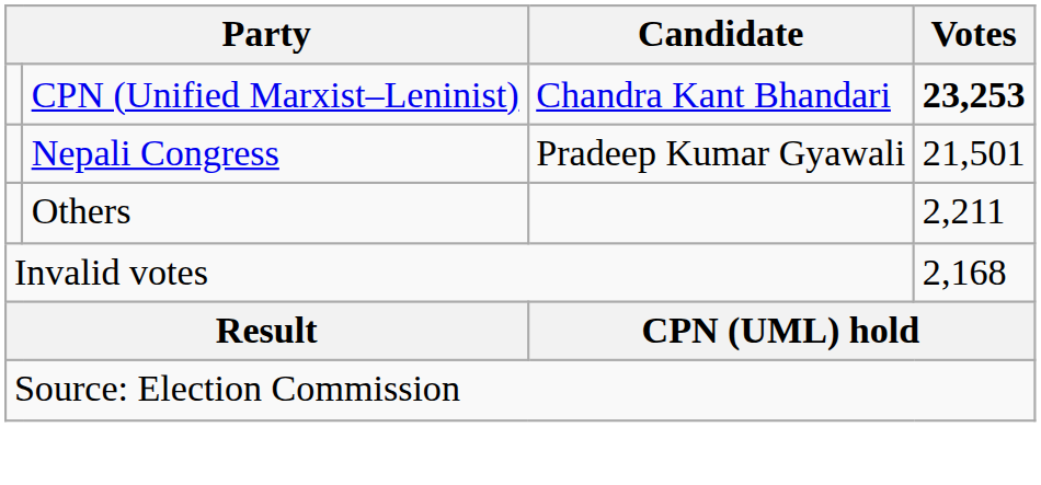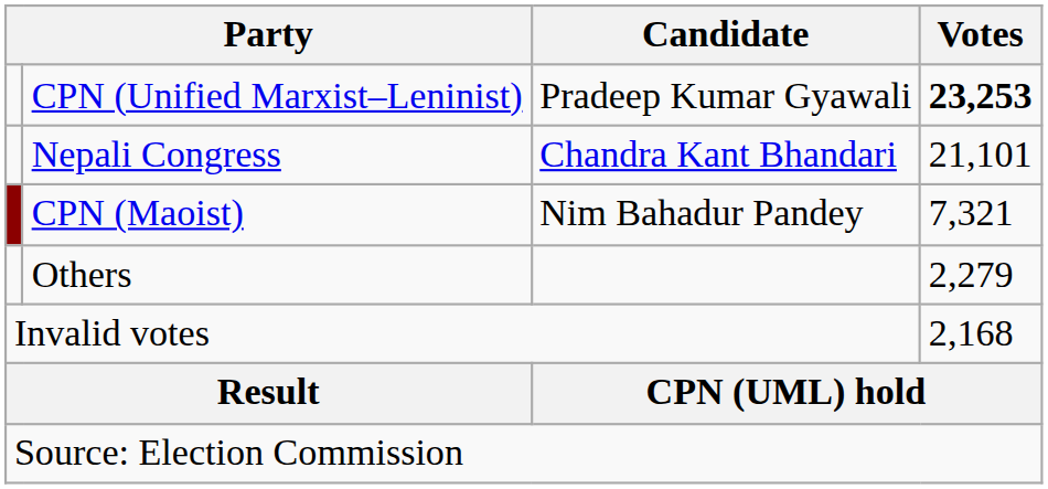CPN (Unified Marxist–Leninist) | Candidate: Chandra Kant Bhandari -> Pradeep Kumar Gyawali
Nepali Congress | Candidate: Pradeep Kumar Gyawali -> Chandra Kant Bhandari
Nepali Congress | Votes: 21,501 -> 21,101
+ row: CPN (Maoist) | Nim Bahadur Pandey | 7,321
Others | Votes: 2,211 -> 2,279
